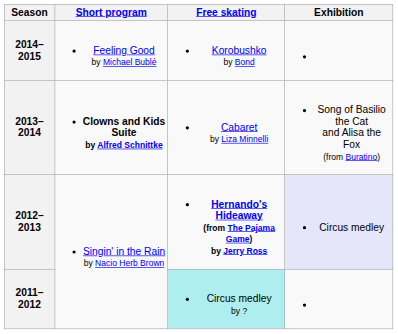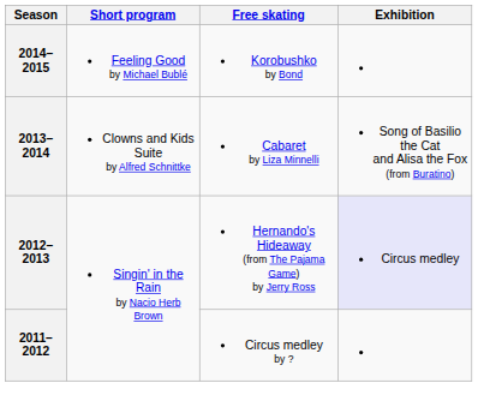2013–2014 | Short program: bold -> normal
2012–2013 | Free skating: bold -> normal
2011–2012 | Free skating: paleturquoise background -> no background
